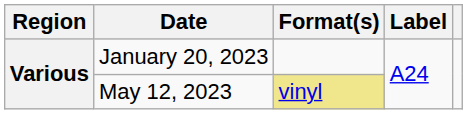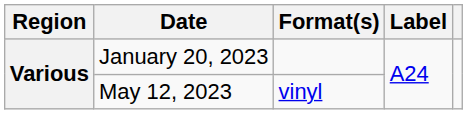May 12, 2023 | Format(s): khaki background -> no background
